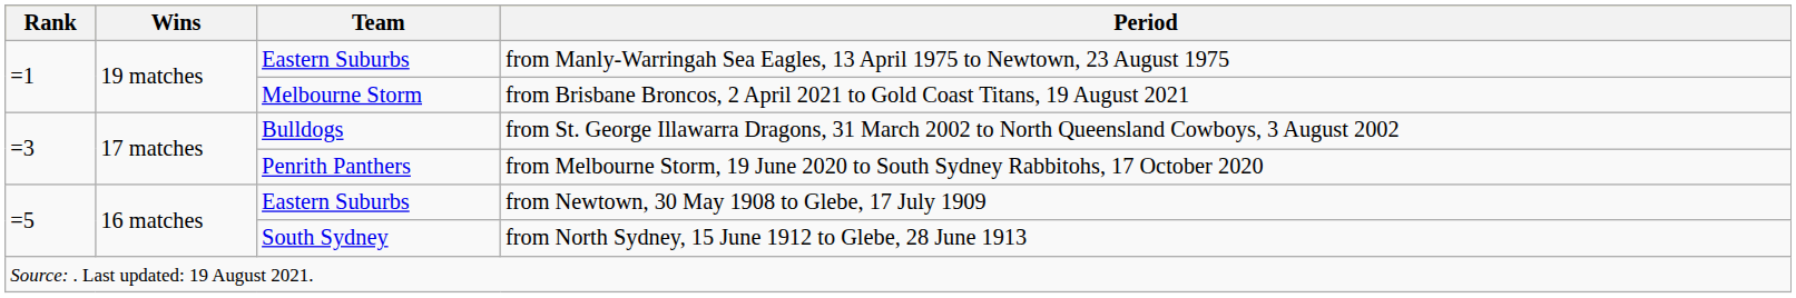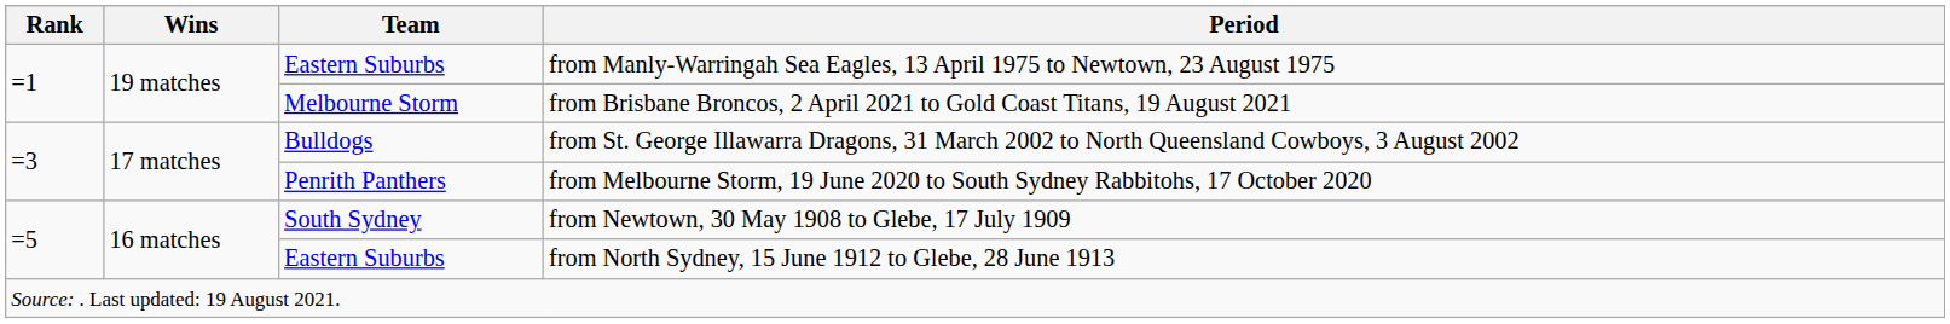from Newtown, 30 May 1908 to Glebe, 17 July 1909 | Team: Eastern Suburbs -> South Sydney
from North Sydney, 15 June 1912 to Glebe, 28 June 1913 | Team: South Sydney -> Eastern Suburbs
